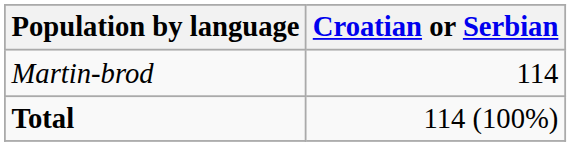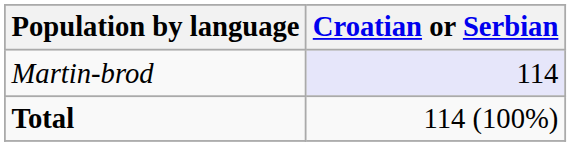Martin-brod | Croatian or Serbian: no background -> lavender background
